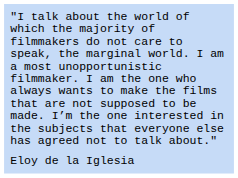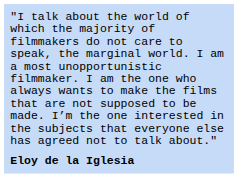row 2 | column 1: normal -> bold
